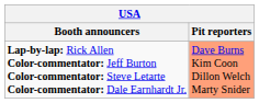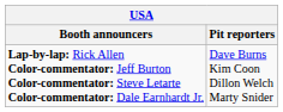row 3 | Pit reporters: lightsalmon background -> no background
